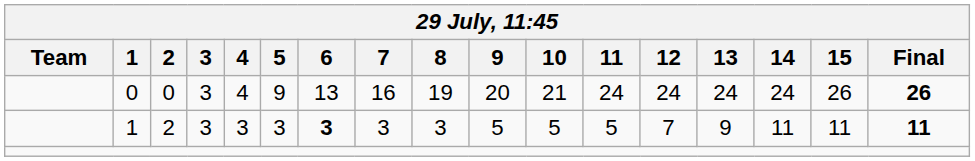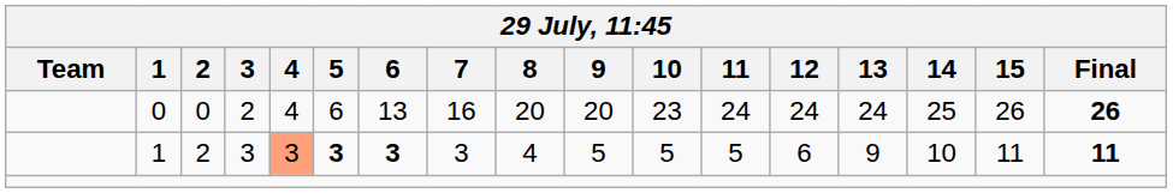row 3 | 3: 3 -> 2
row 3 | 5: 9 -> 6
row 3 | 8: 19 -> 20
row 3 | 10: 21 -> 23
row 3 | 14: 24 -> 25
row 4 | 4: no background -> lightsalmon background
row 4 | 5: normal -> bold
row 4 | 8: 3 -> 4
row 4 | 12: 7 -> 6
row 4 | 14: 11 -> 10
